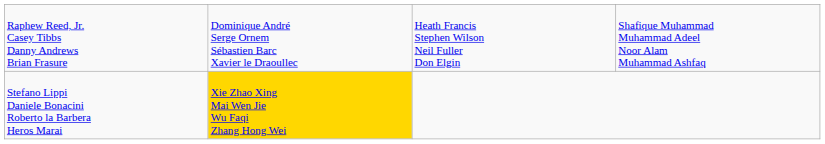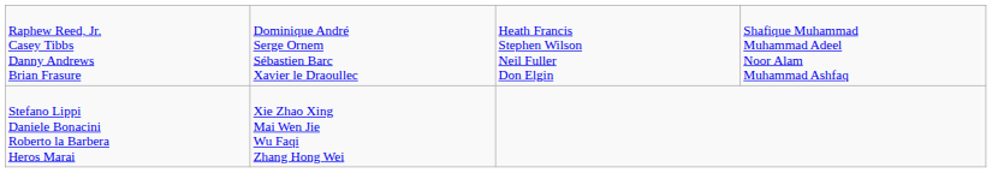row 2 | column 2: gold background -> no background
